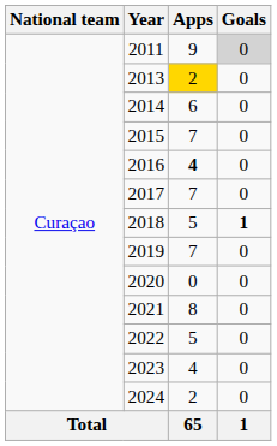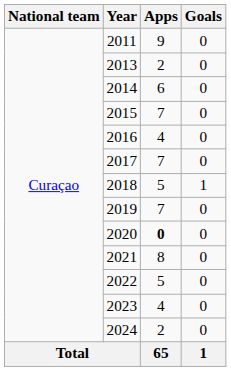2011 | Goals: lightgrey background -> no background
2013 | Apps: gold background -> no background
2016 | Apps: bold -> normal
2018 | Goals: bold -> normal
2020 | Apps: normal -> bold
